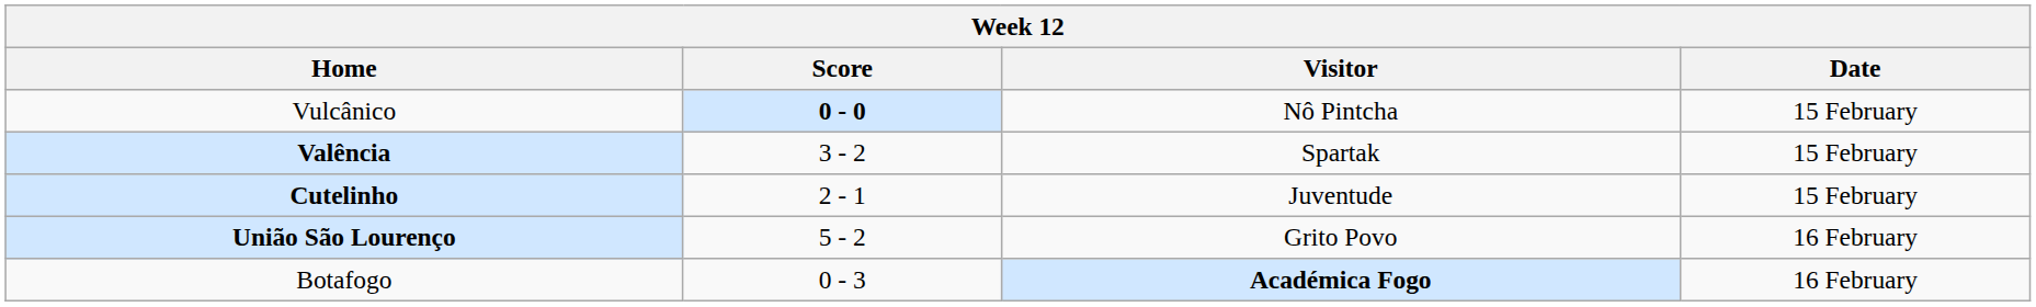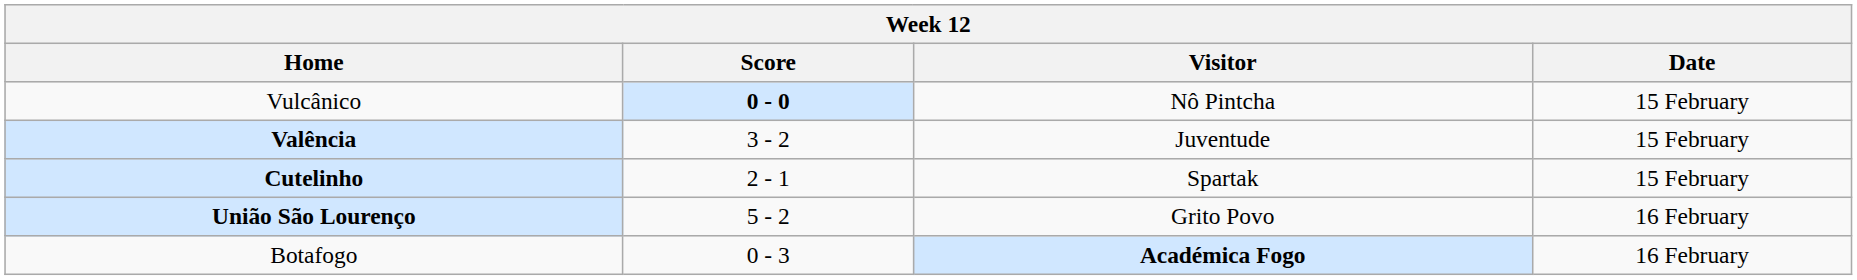Valência | Visitor: Spartak -> Juventude
Cutelinho | Visitor: Juventude -> Spartak
